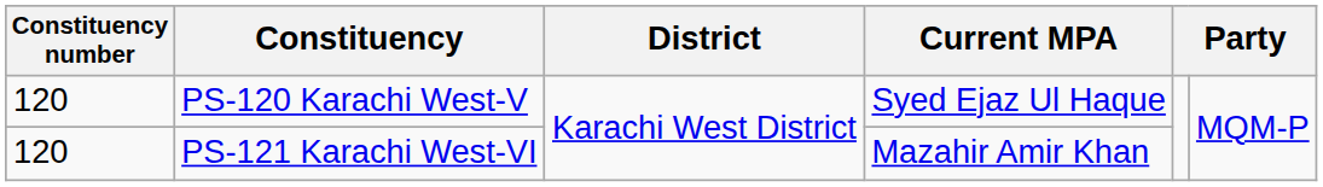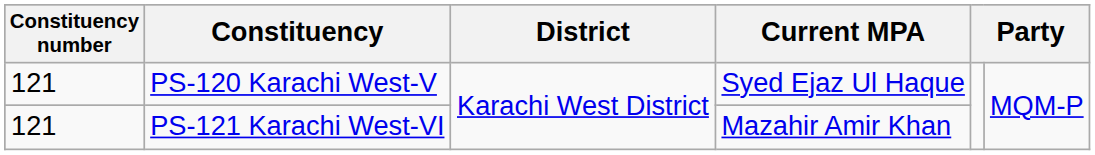PS-120 Karachi West-V | Constituency number: 120 -> 121
PS-121 Karachi West-VI | Constituency number: 120 -> 121
